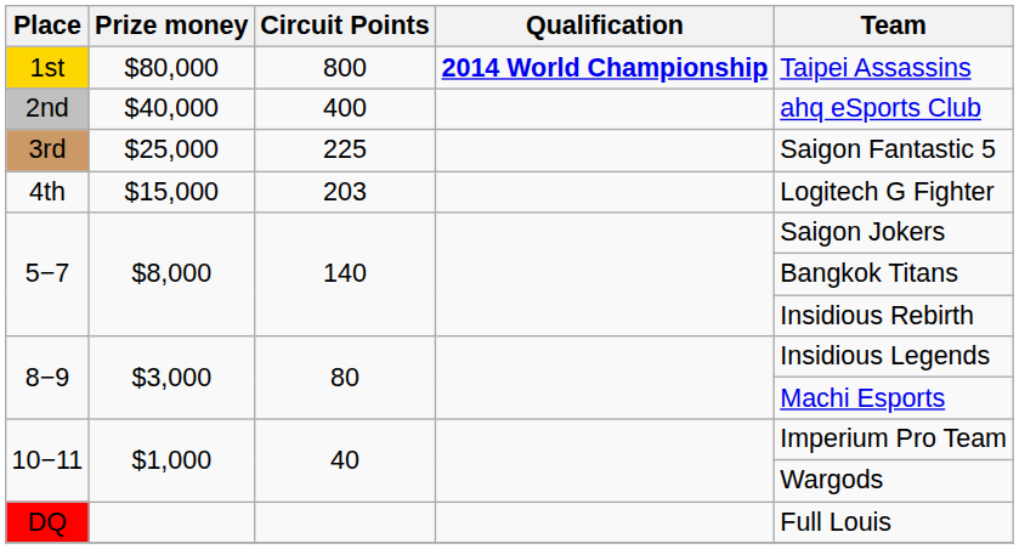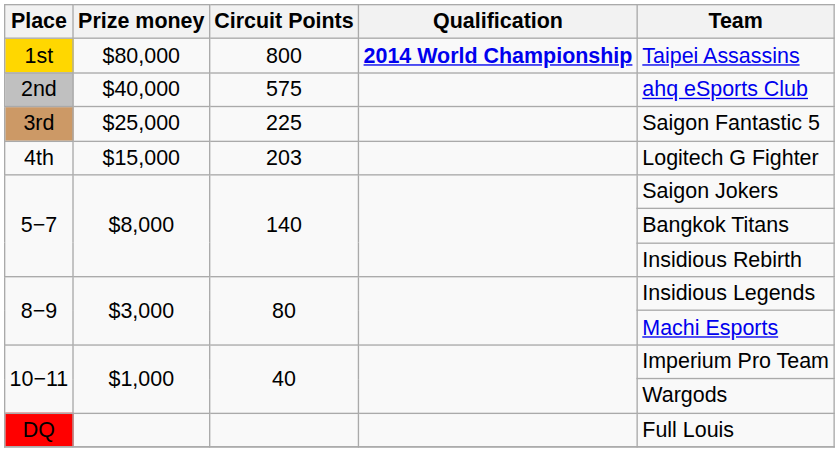2nd | Circuit Points: 400 -> 575
